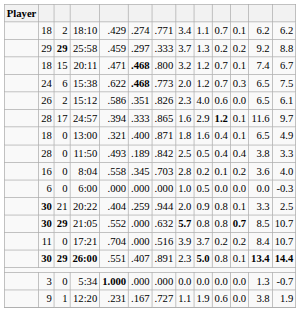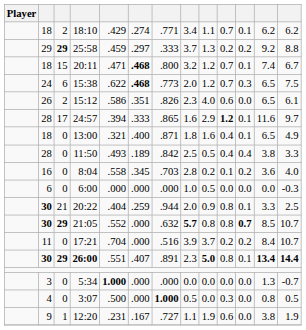+ row: 4 | 0 | 3:07 | .500 | .000 | 1.000 | 0.5 | 0.0 | 0.3 | 0.0 | 0.8 | 0.5
